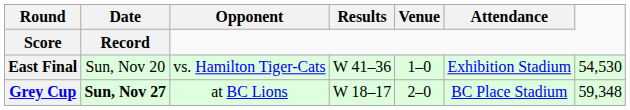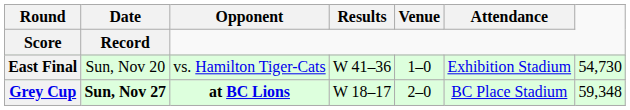East Final | column 7: 54,530 -> 54,730
Grey Cup | Opponent: normal -> bold
